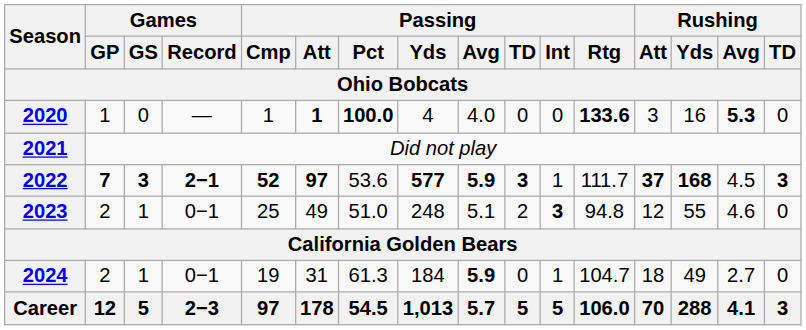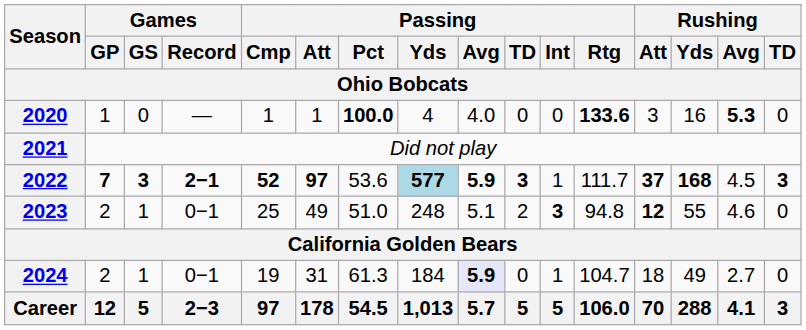2020 | Passing / Att / Ohio Bobcats: bold -> normal
2022 | Passing / Yds / Ohio Bobcats: no background -> lightblue background
2023 | Rushing / Att / Ohio Bobcats: normal -> bold
2024 | Passing / Avg / Ohio Bobcats: no background -> lavender background
